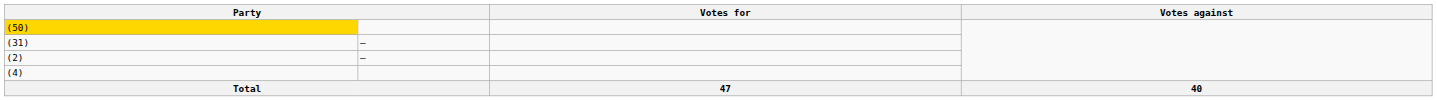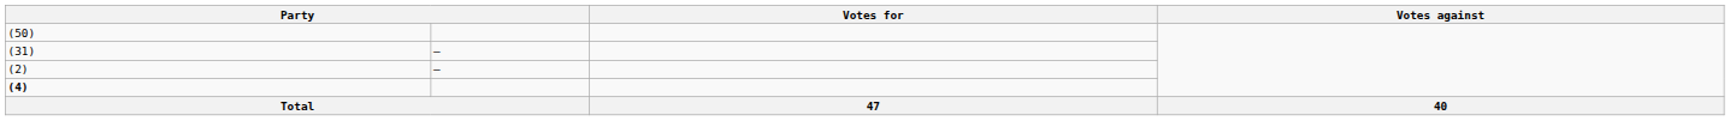(50) | column 1: gold background -> no background
(4) | column 1: normal -> bold
